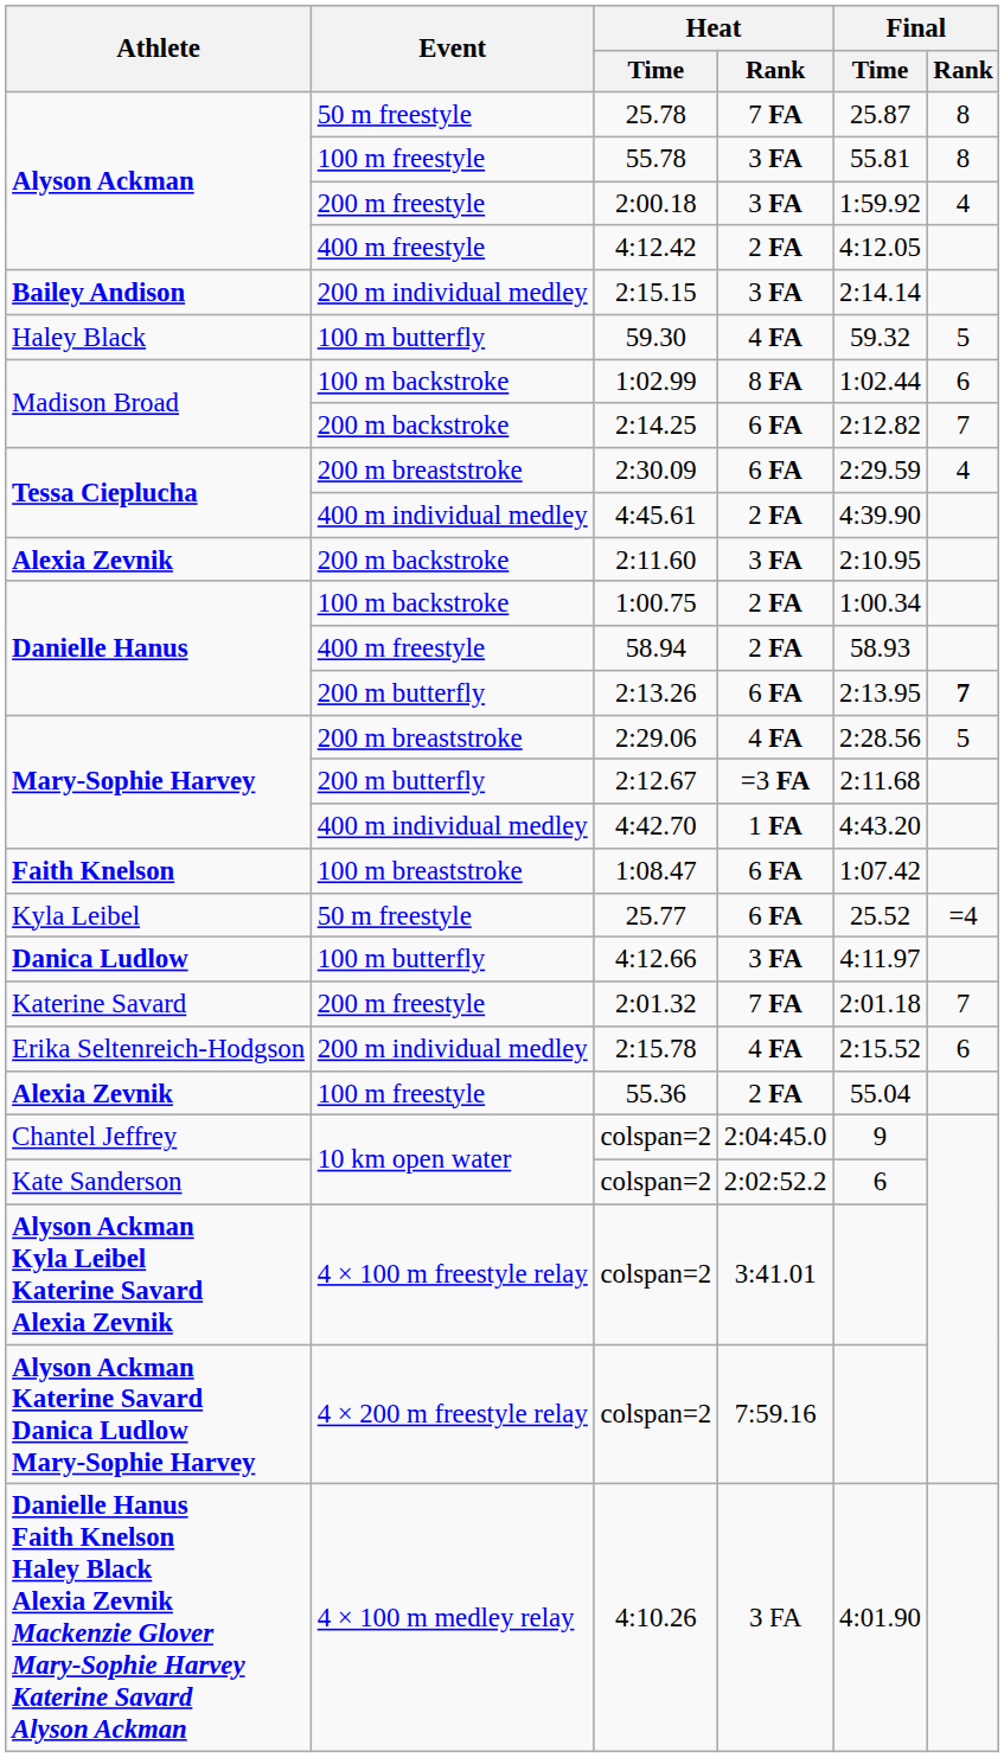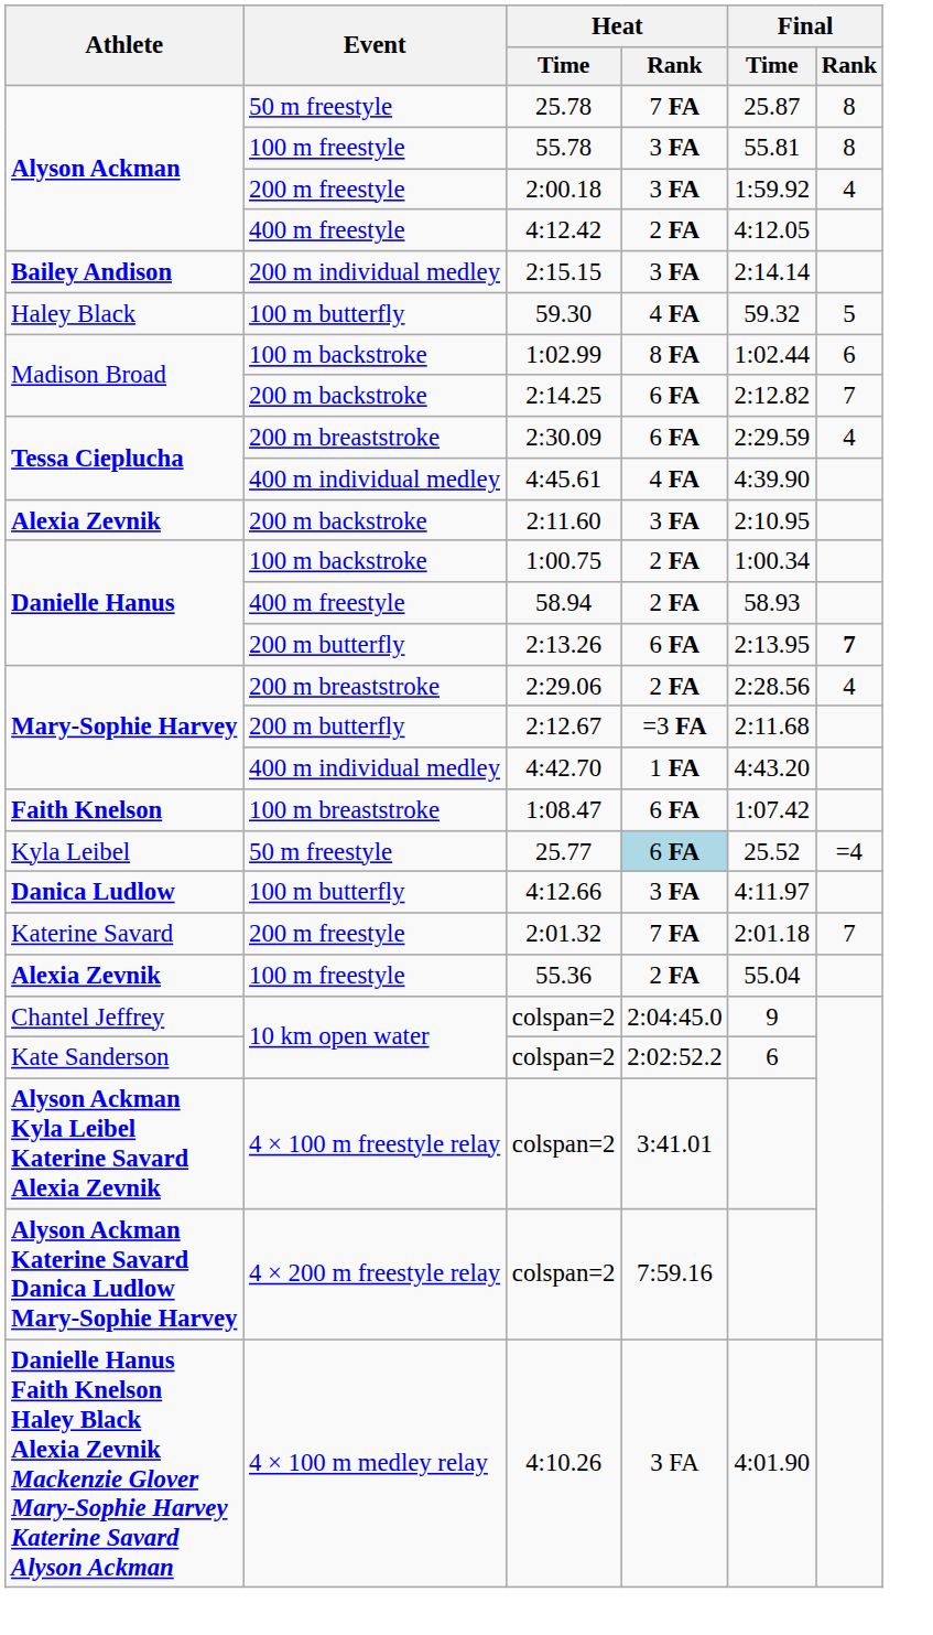4:45.61 | Heat / Rank: 2 FA -> 4 FA
2:29.06 | Heat / Rank: 4 FA -> 2 FA
2:29.06 | Final / Rank: 5 -> 4
25.77 | Heat / Rank: no background -> lightblue background
- row: Erika Seltenreich-Hodgson | 200 m individual medley | 2:15.78 | 4 FA | 2:15.52 | 6
